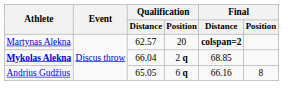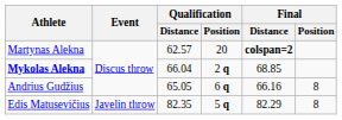+ row: Edis Matusevičius | Javelin throw | 82.35 | 5 q | 82.29 | 8
